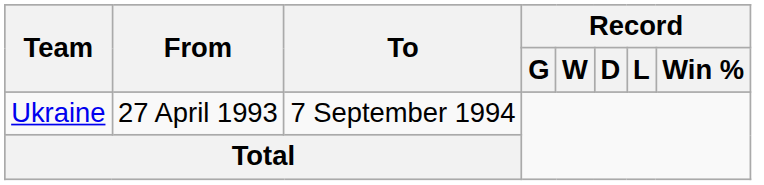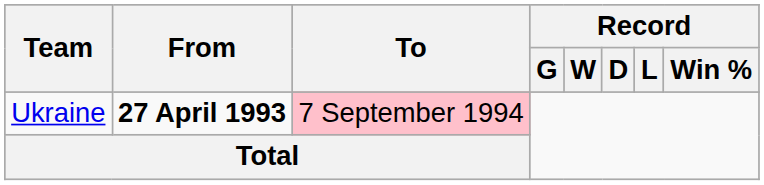Ukraine | From: normal -> bold
Ukraine | To: no background -> pink background
